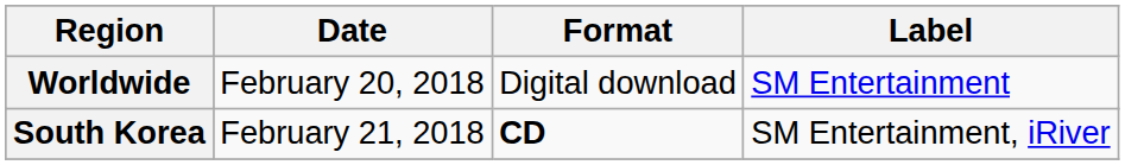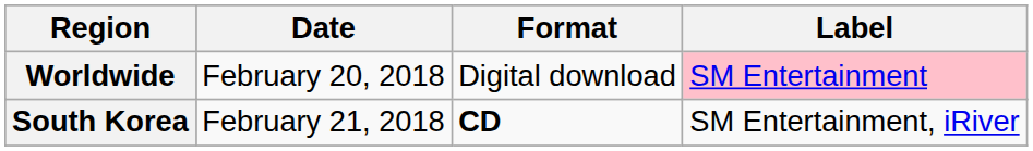Worldwide | Label: no background -> pink background
